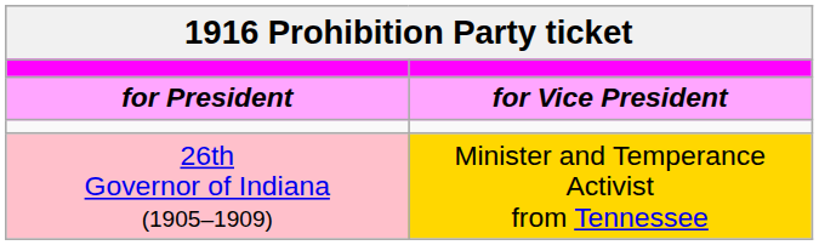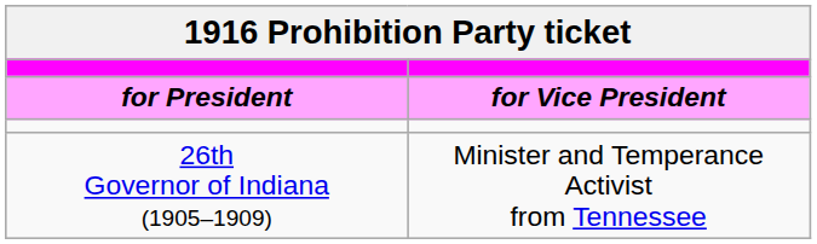26th Governor of Indiana (1905–1909) | column 1: pink background -> no background
26th Governor of Indiana (1905–1909) | column 2: gold background -> no background
